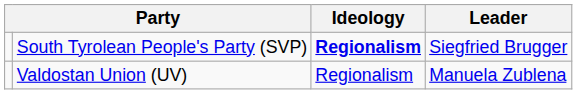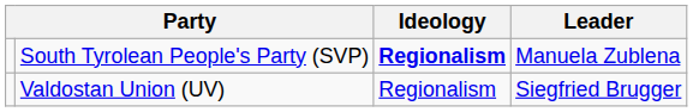South Tyrolean People's Party (SVP) | Leader: Siegfried Brugger -> Manuela Zublena
Valdostan Union (UV) | Leader: Manuela Zublena -> Siegfried Brugger
